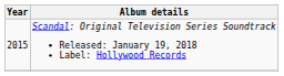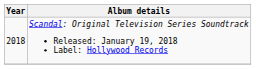row 2 | Year: 2015 -> 2018
